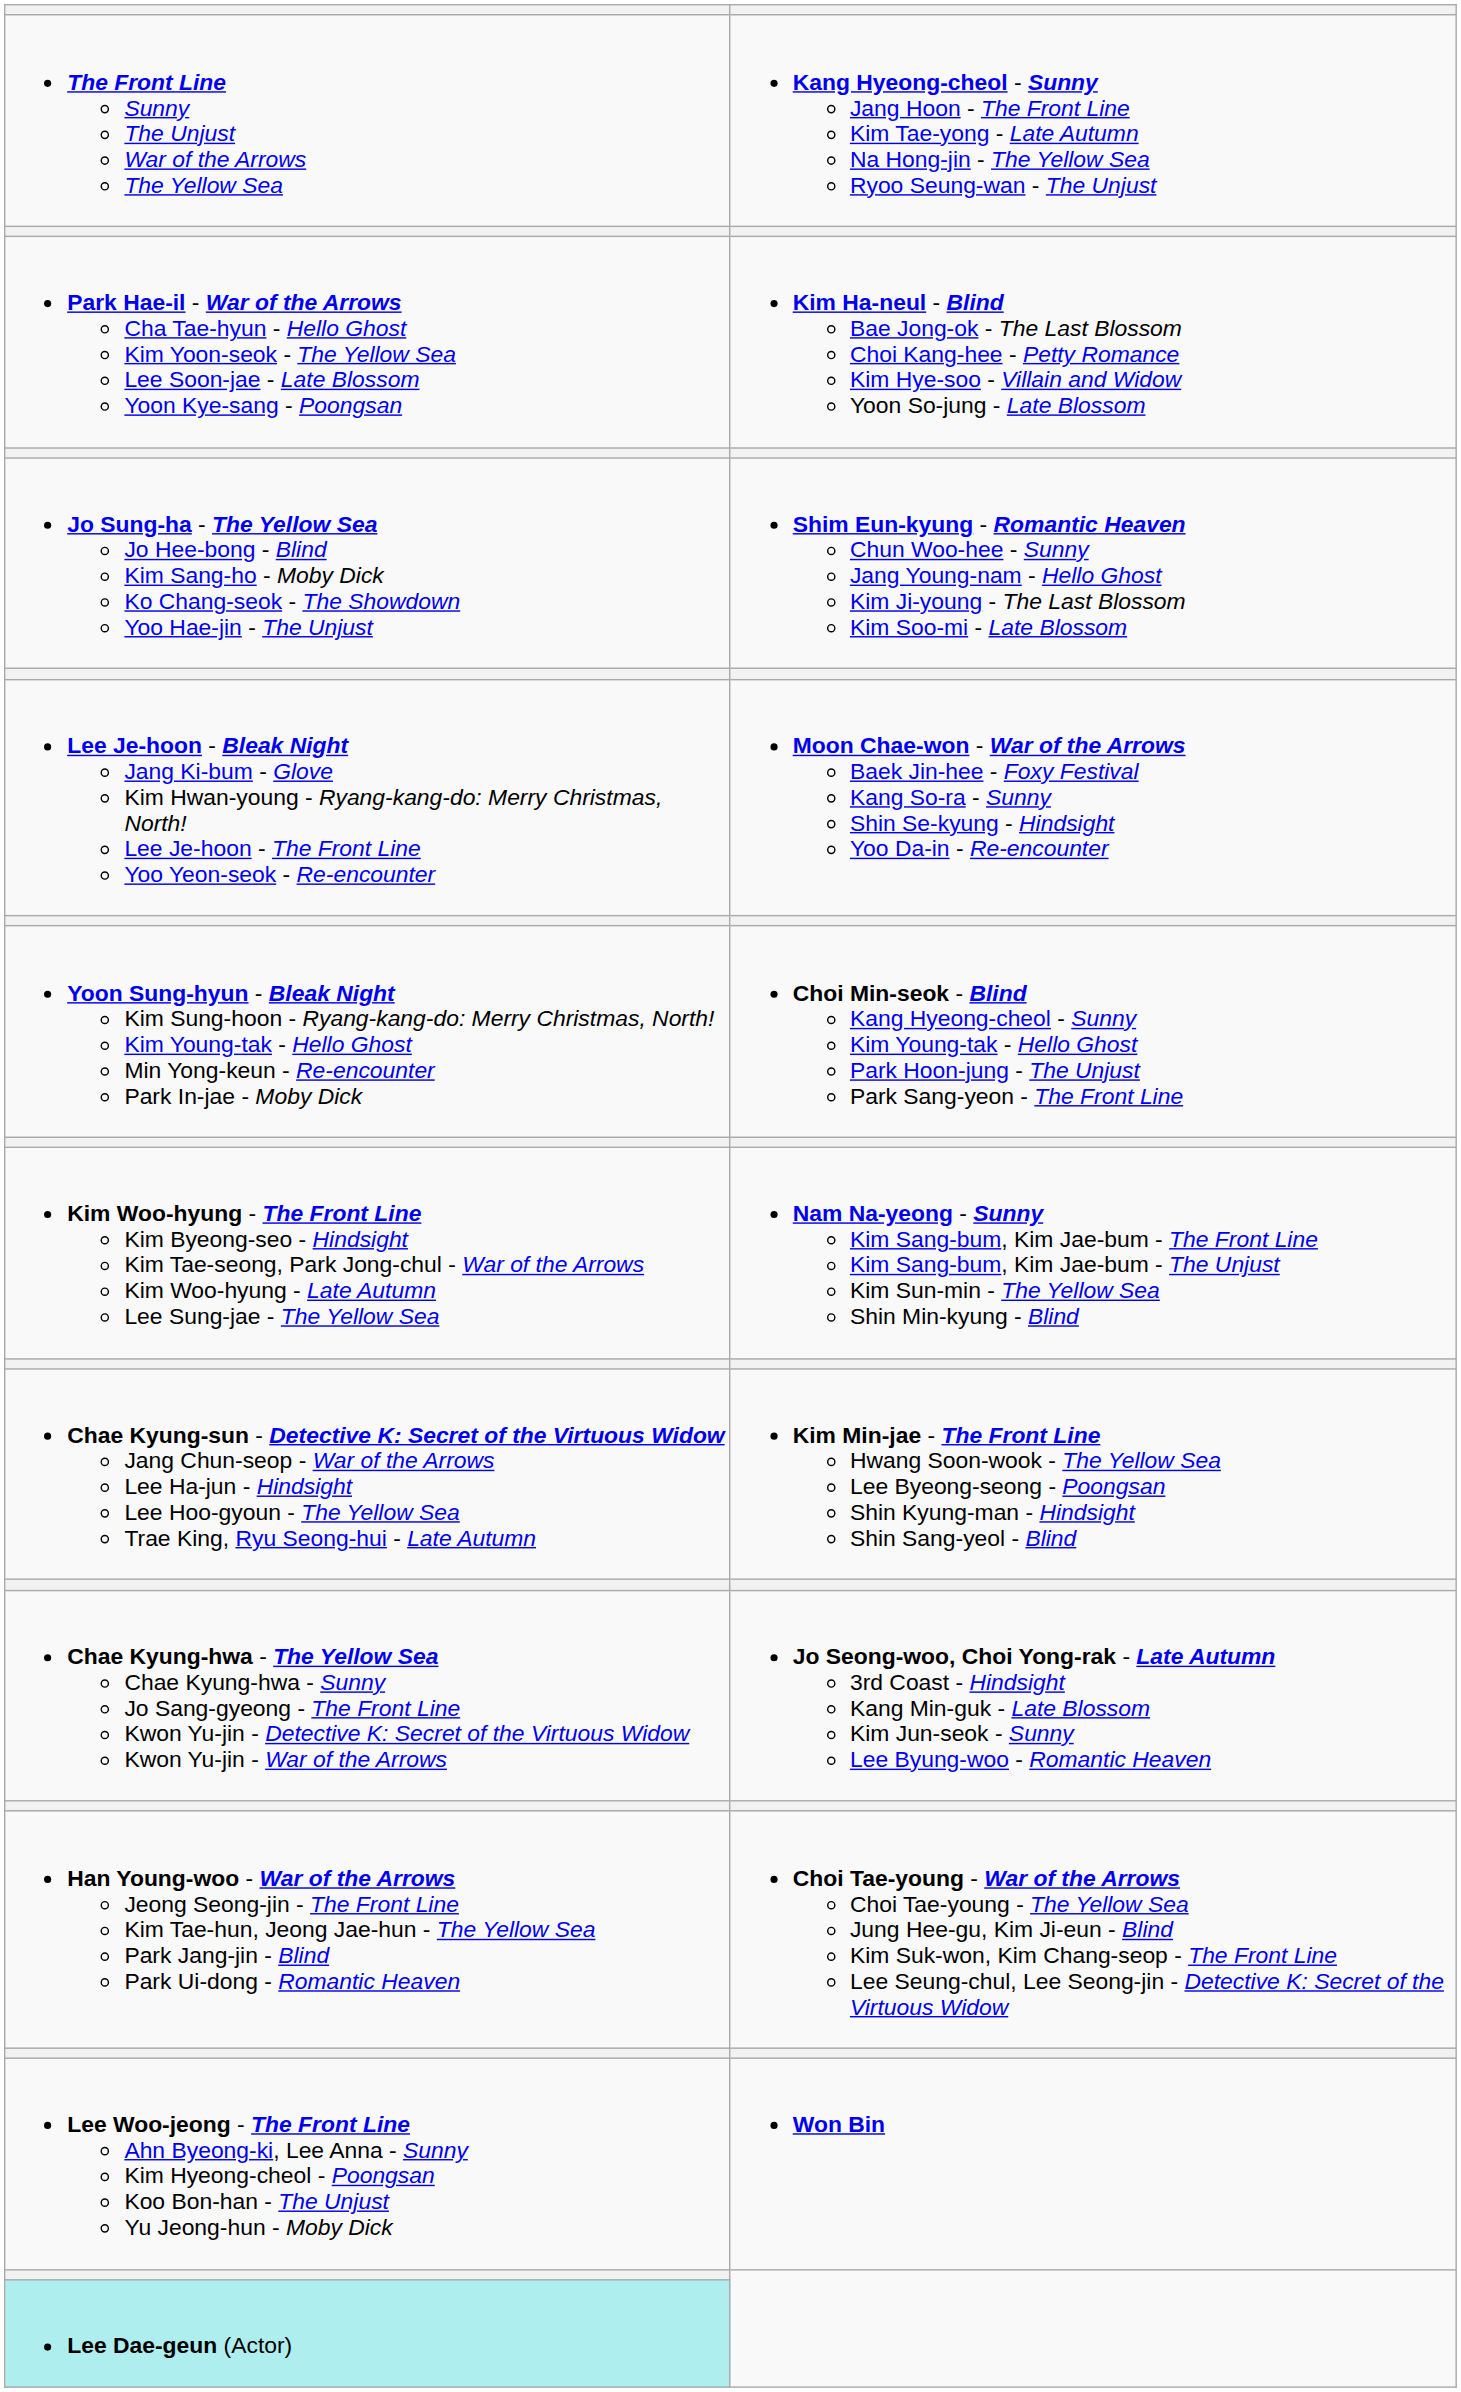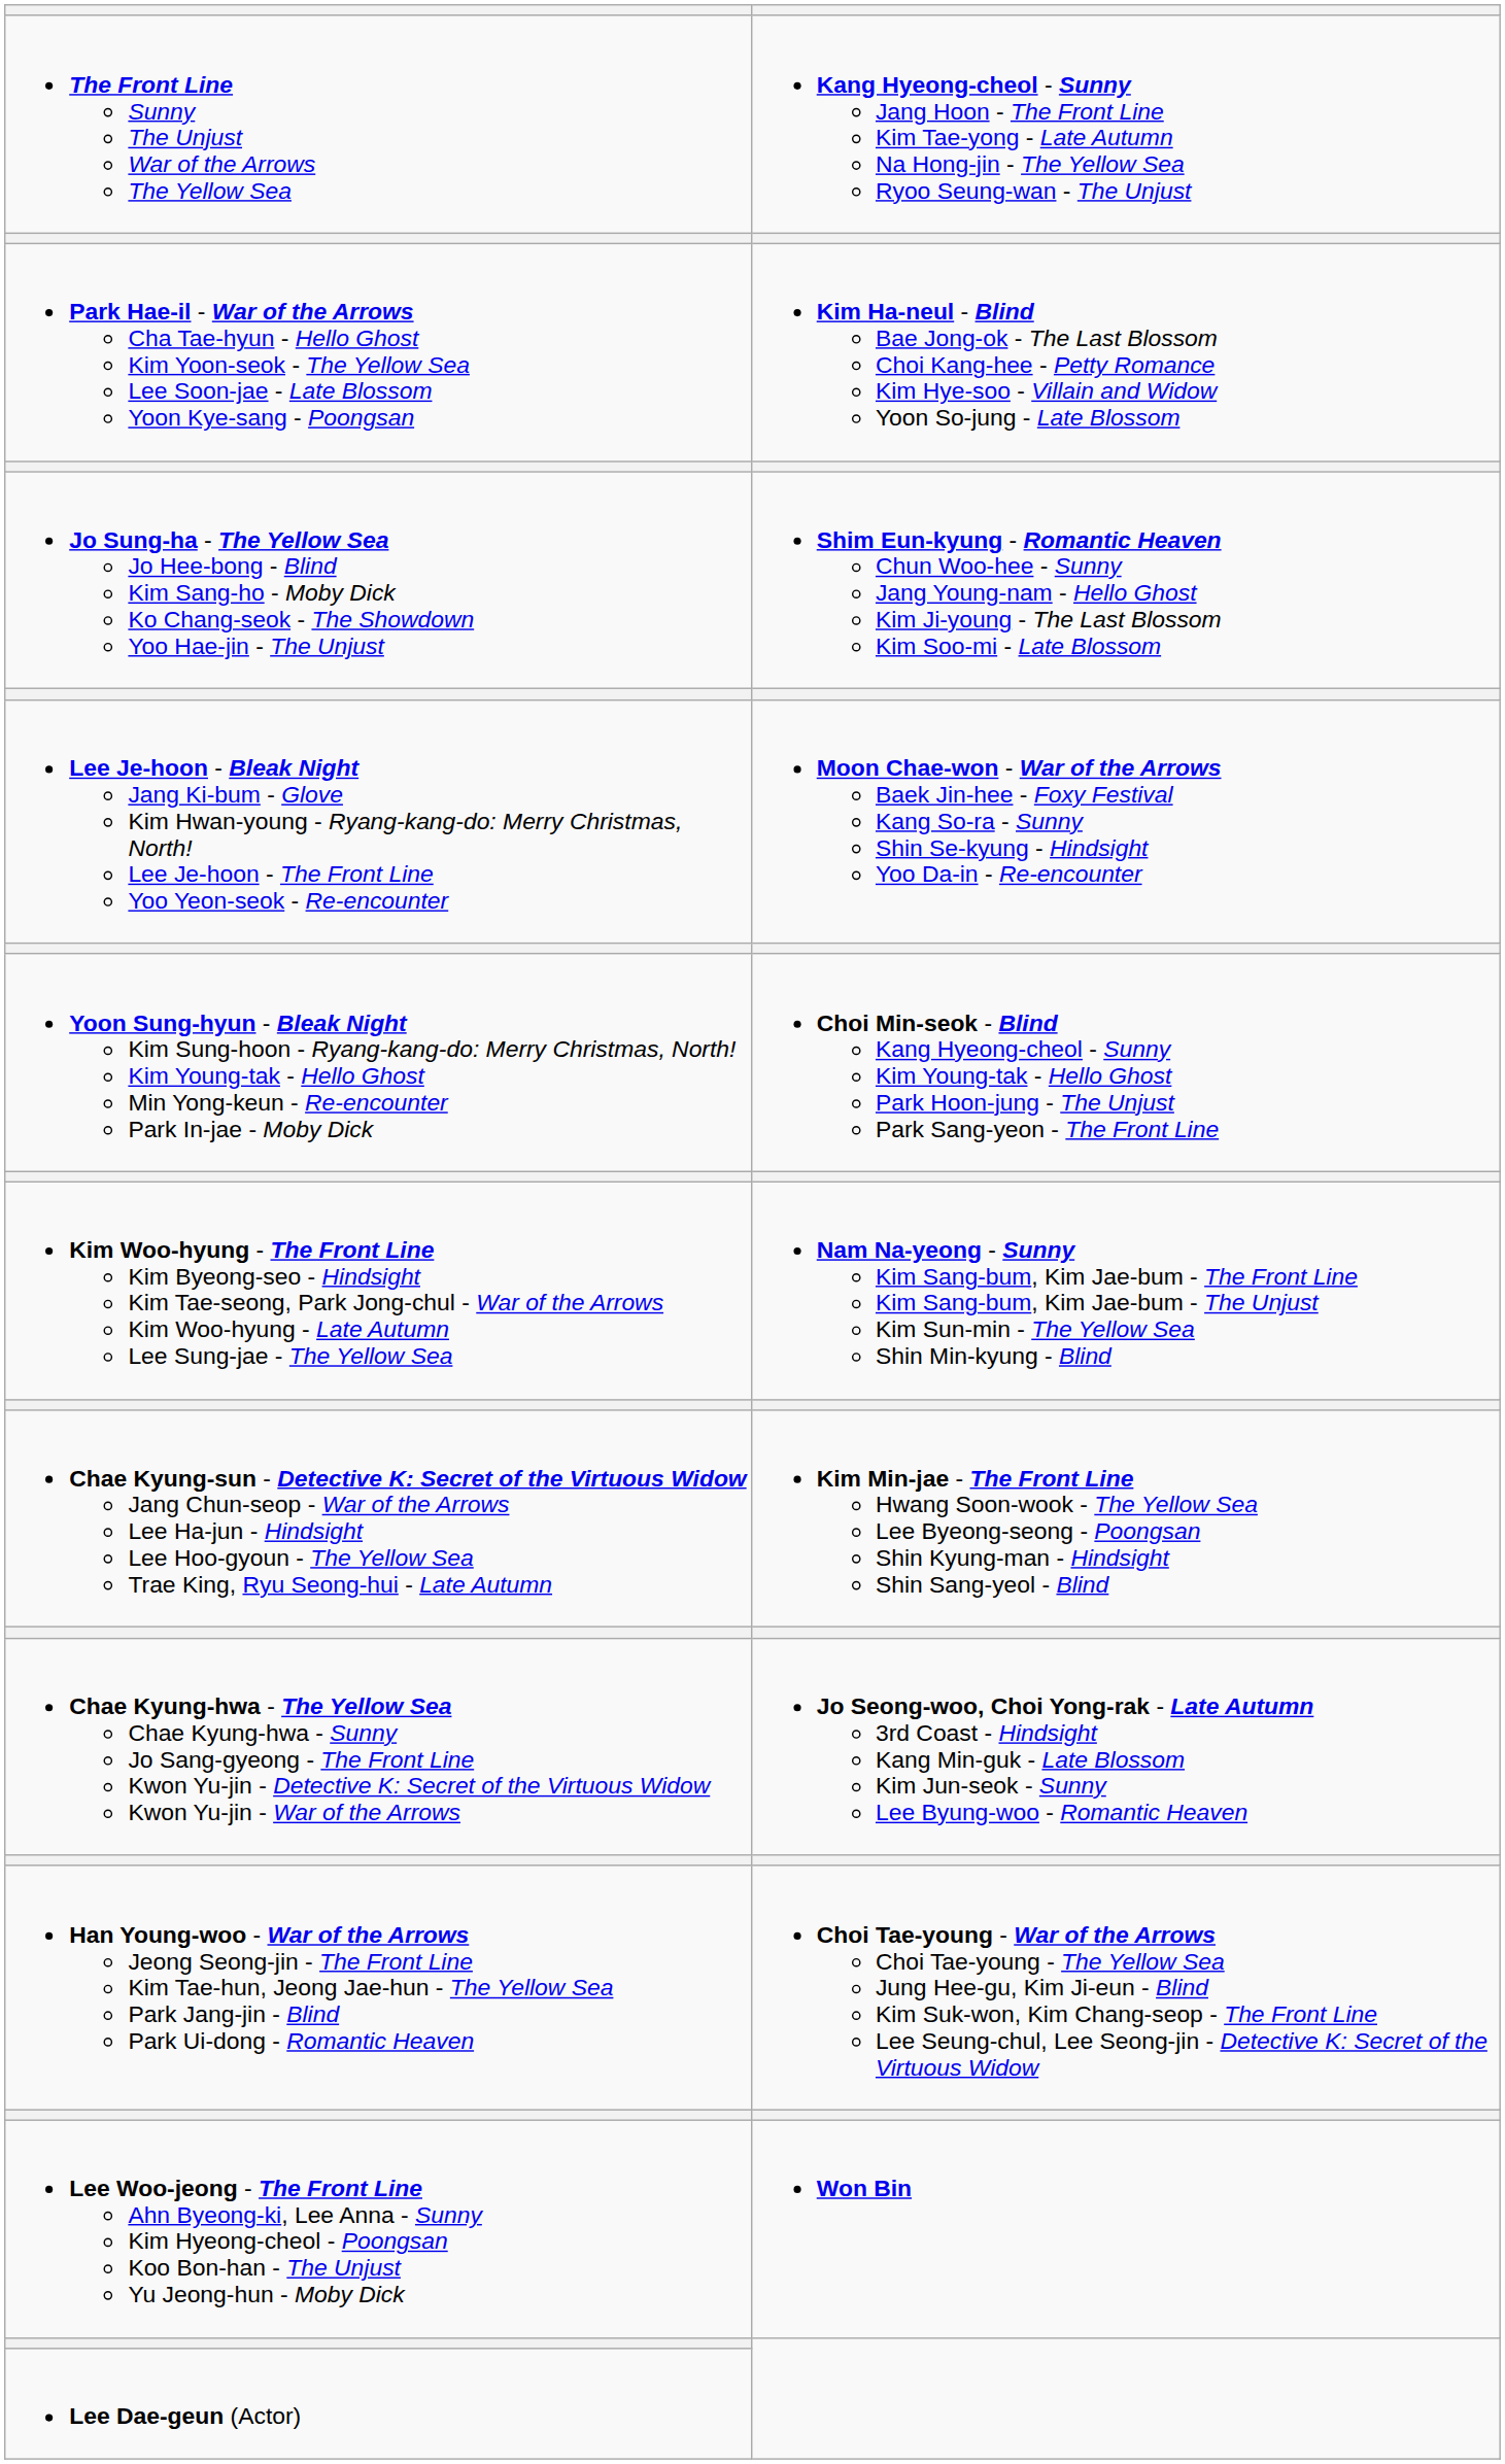Lee Dae-geun (Actor) | column 1: paleturquoise background -> no background
